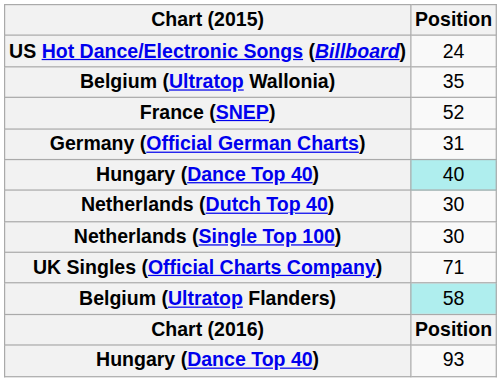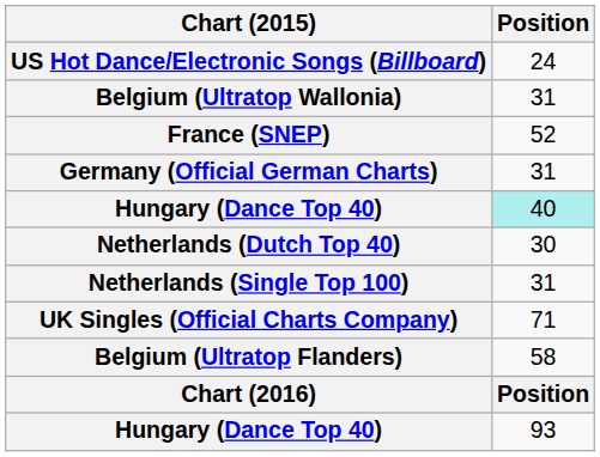row 3 | Position: 35 -> 31
row 8 | Position: 30 -> 31
row 10 | Position: paleturquoise background -> no background
